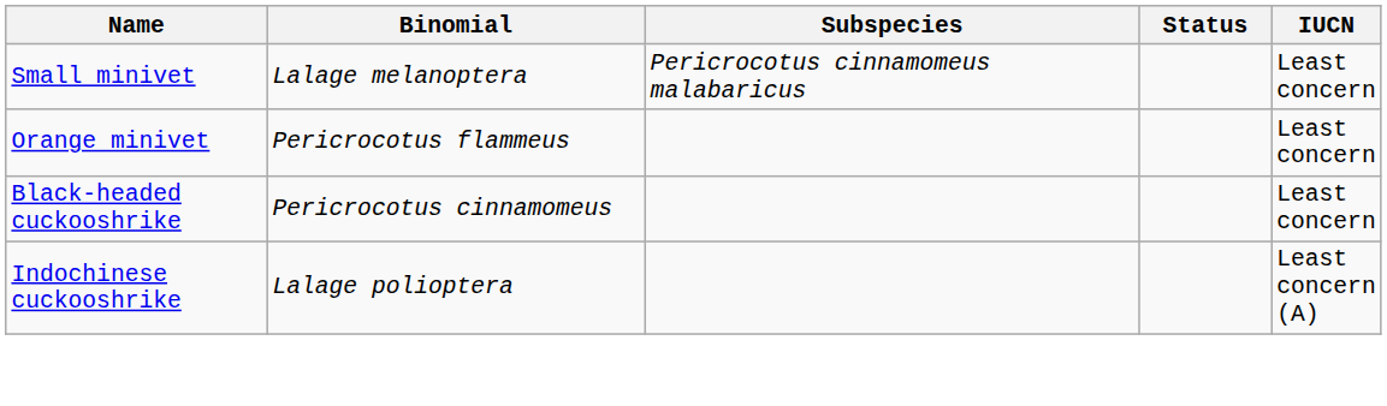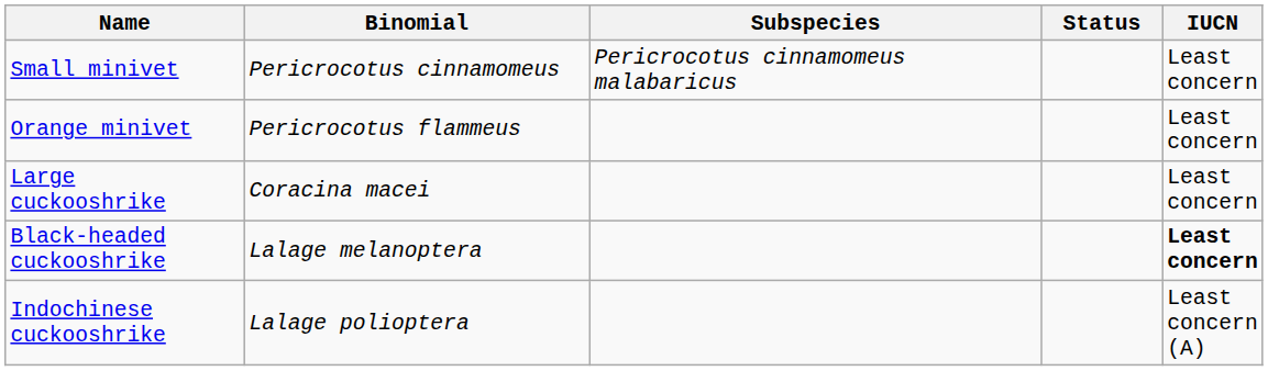Small minivet | Binomial: Lalage melanoptera -> Pericrocotus cinnamomeus
+ row: Large cuckooshrike | Coracina macei | Least concern
Black-headed cuckooshrike | Binomial: Pericrocotus cinnamomeus -> Lalage melanoptera
Black-headed cuckooshrike | IUCN: normal -> bold
